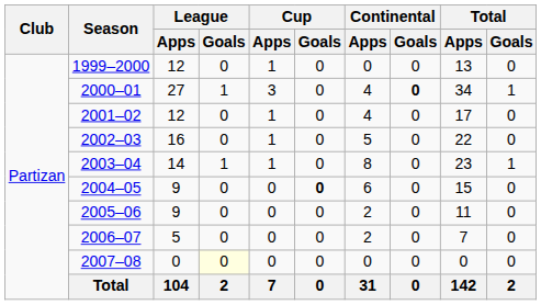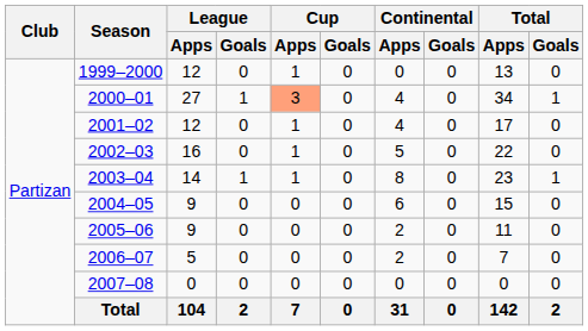2000–01 | Cup / Apps: no background -> lightsalmon background
2000–01 | Continental / Goals: bold -> normal
2004–05 | Cup / Goals: bold -> normal
2007–08 | League / Goals: lightyellow background -> no background
